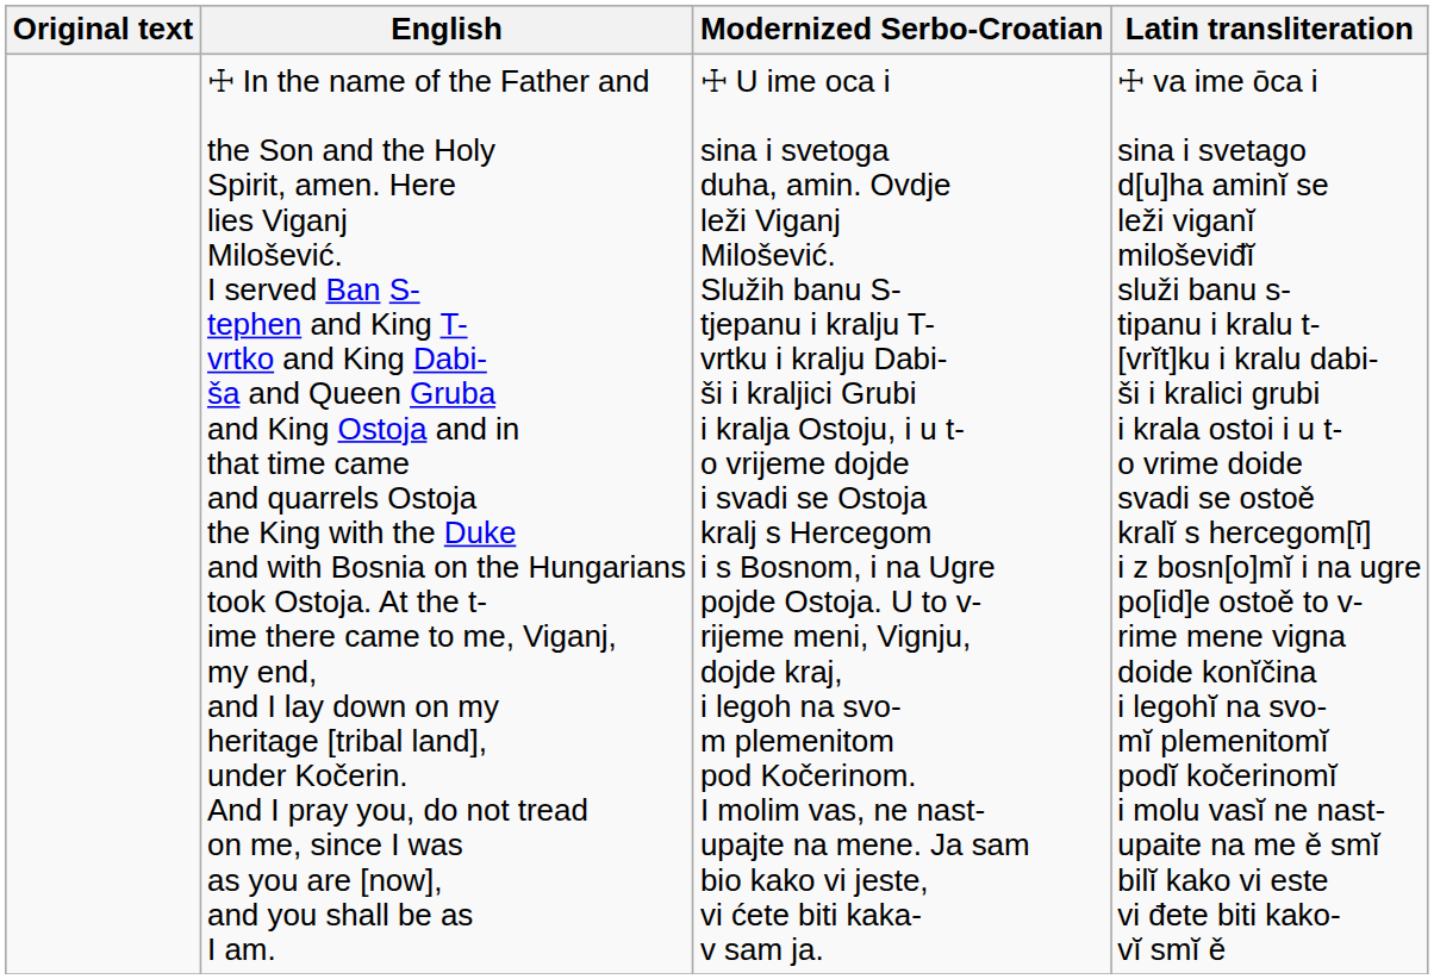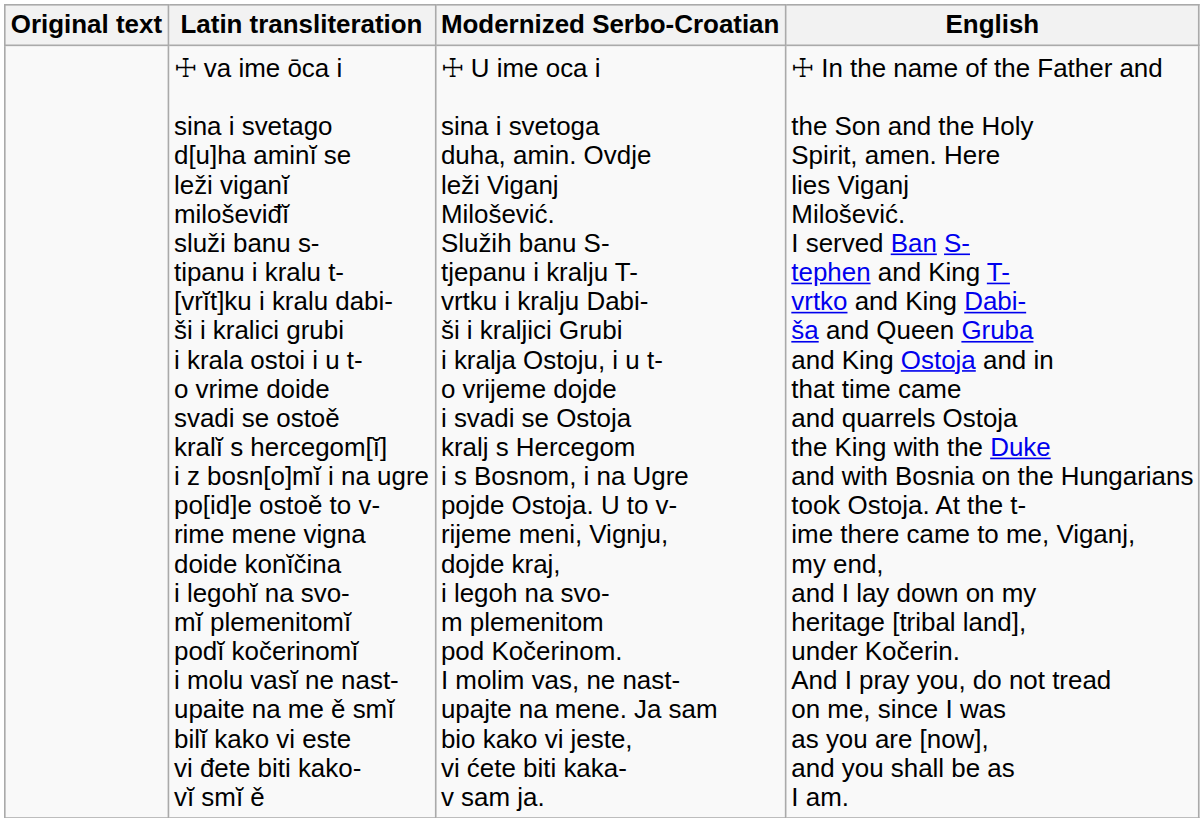columns swapped: Latin transliteration <-> English
